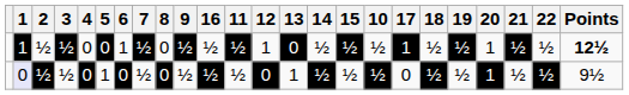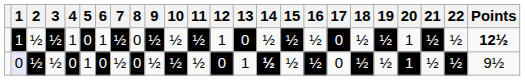columns swapped: 10 <-> 16
row 2 | 4: 0 -> 1
row 2 | 17: 1 -> 0
row 3 | 14: normal -> bold
